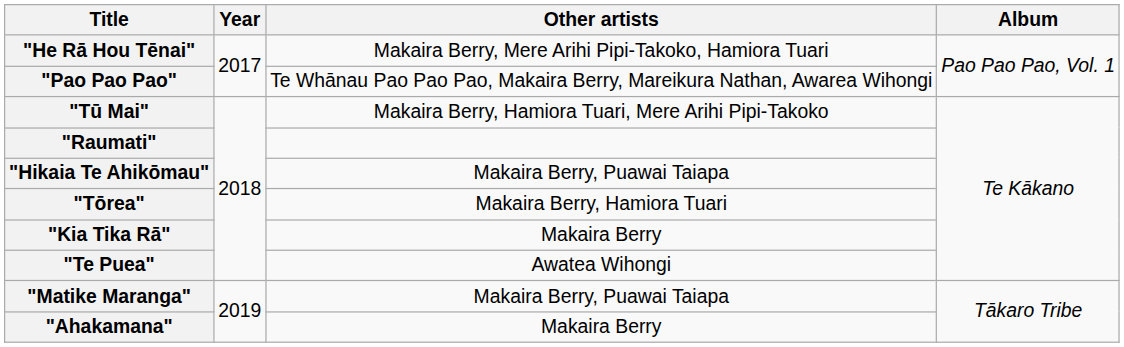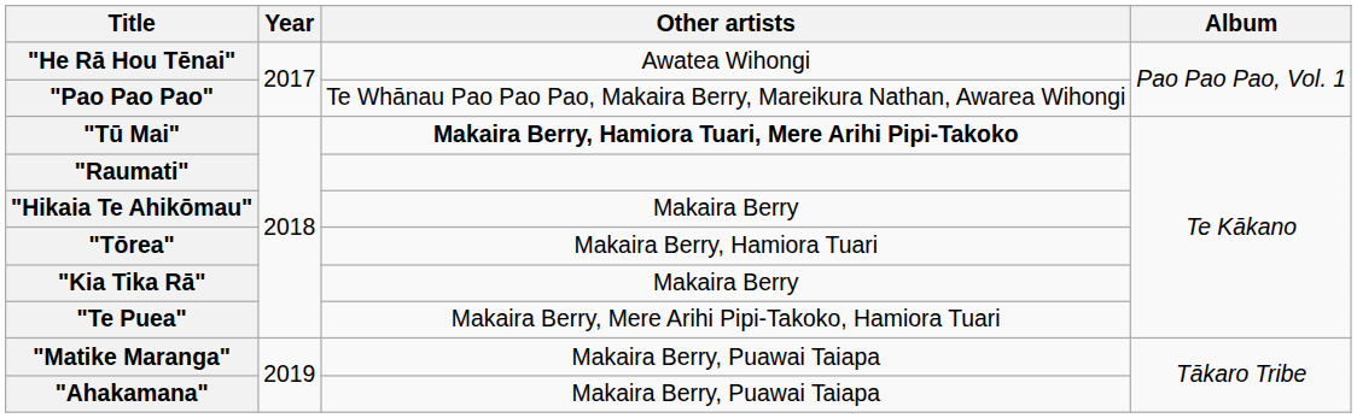"He Rā Hou Tēnai" | Other artists: Makaira Berry, Mere Arihi Pipi-Takoko, Hamiora Tuari -> Awatea Wihongi
"Tū Mai" | Other artists: normal -> bold
"Hikaia Te Ahikōmau" | Other artists: Makaira Berry, Puawai Taiapa -> Makaira Berry
"Te Puea" | Other artists: Awatea Wihongi -> Makaira Berry, Mere Arihi Pipi-Takoko, Hamiora Tuari
"Ahakamana" | Other artists: Makaira Berry -> Makaira Berry, Puawai Taiapa
